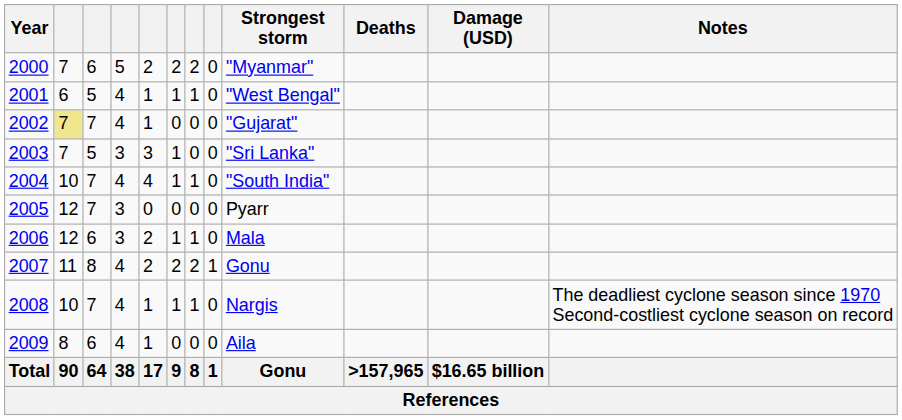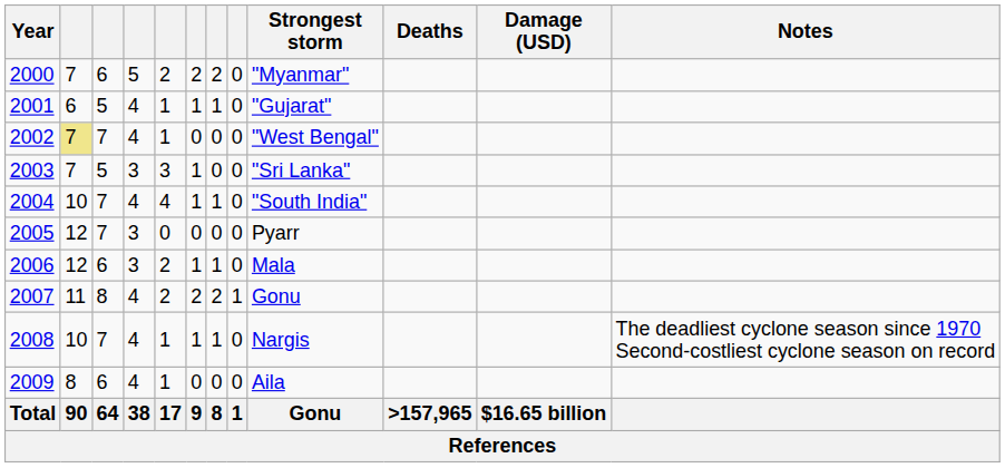2001 | Strongest storm: "West Bengal" -> "Gujarat"
2002 | Strongest storm: "Gujarat" -> "West Bengal"
